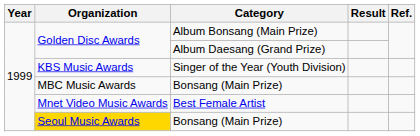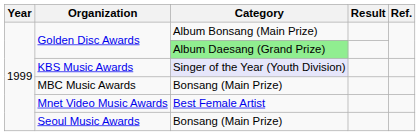Golden Disc Awards / Album Daesang (Grand Prize) | Category: no background -> lightgreen background
KBS Music Awards | Category: no background -> lavender background
Seoul Music Awards | Organization: gold background -> no background
